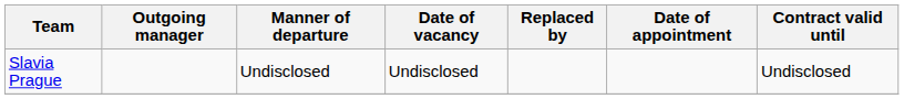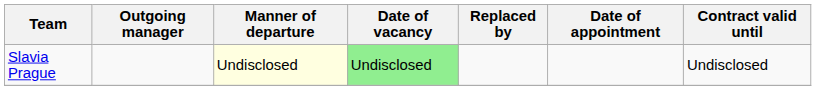Slavia Prague | Manner of departure: no background -> lightyellow background
Slavia Prague | Date of vacancy: no background -> lightgreen background
